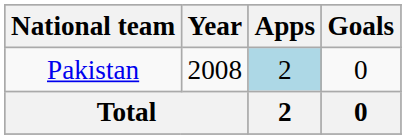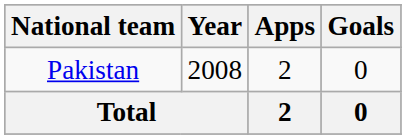Pakistan | Apps: lightblue background -> no background
